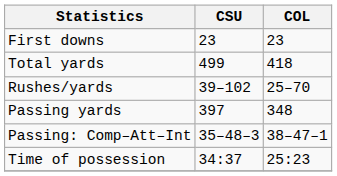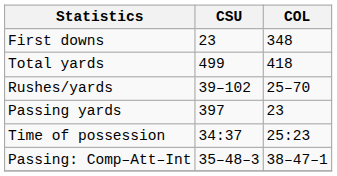First downs | COL: 23 -> 348
Passing yards | COL: 348 -> 23
rows swapped: Passing: Comp–Att–Int <-> Time of possession
